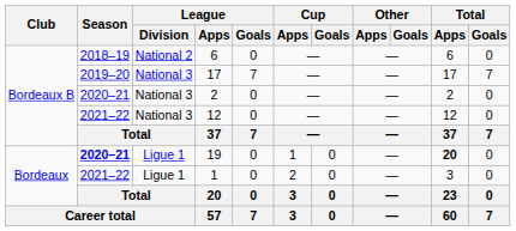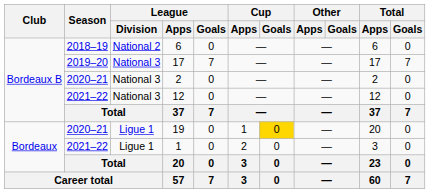19 | Season: bold -> normal
19 | Cup / Goals: no background -> gold background
19 | Total / Apps: bold -> normal
